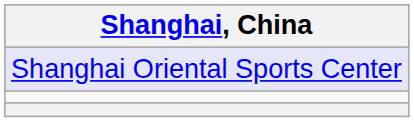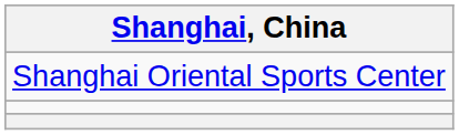row 2 | column 1: lavender background -> no background
